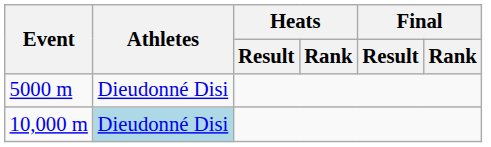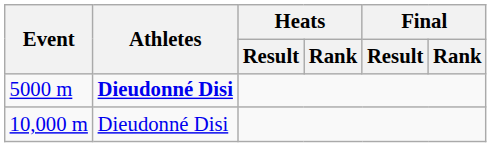5000 m | Athletes: normal -> bold
10,000 m | Athletes: lightblue background -> no background
